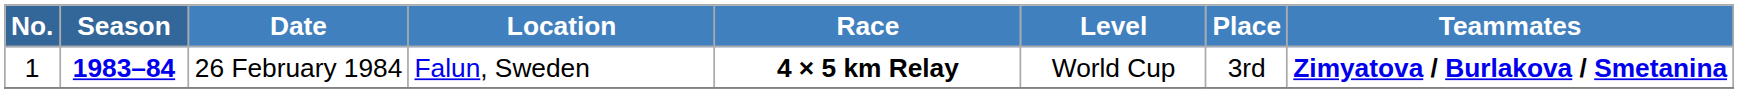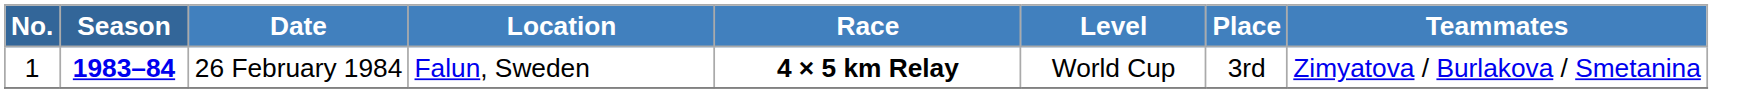26 February 1984 | Teammates: bold -> normal
